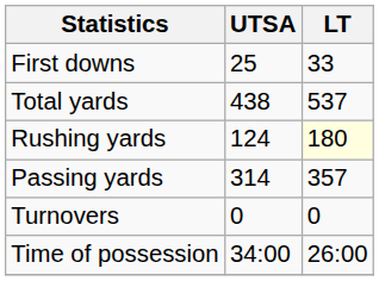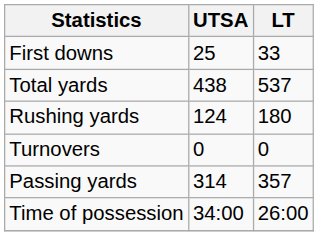Rushing yards | LT: lightyellow background -> no background
rows swapped: Passing yards <-> Turnovers
